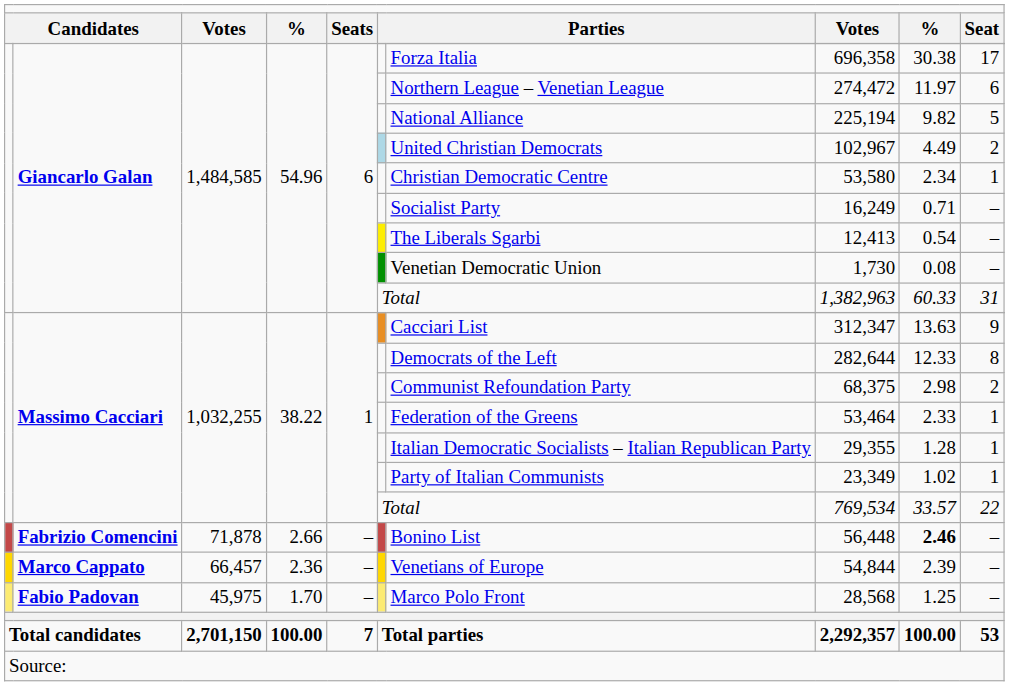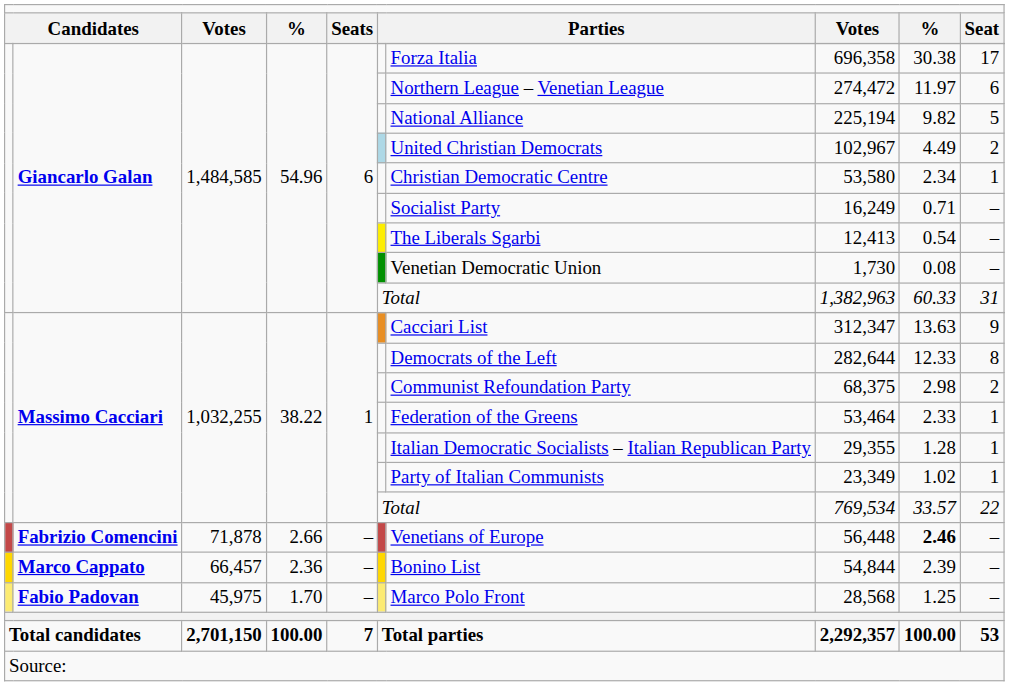Fabrizio Comencini | column 7: Bonino List -> Venetians of Europe
Marco Cappato | column 7: Venetians of Europe -> Bonino List
